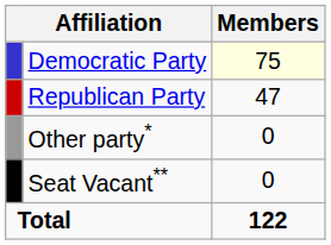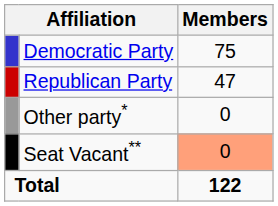Democratic Party | Members: lightyellow background -> no background
Seat Vacant** | Members: no background -> lightsalmon background
